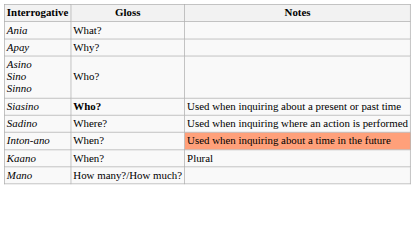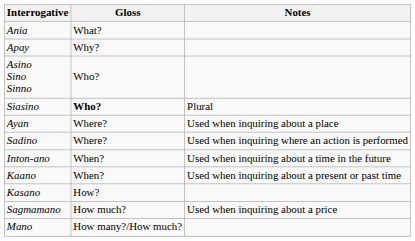Siasino | Notes: Used when inquiring about a present or past time -> Plural
+ row: Ayan | Where? | Used when inquiring about a place
Inton-ano | Notes: lightsalmon background -> no background
Kaano | Notes: Plural -> Used when inquiring about a present or past time
+ row: Kasano | How?
+ row: Sagmamano | How much? | Used when inquiring about a price
